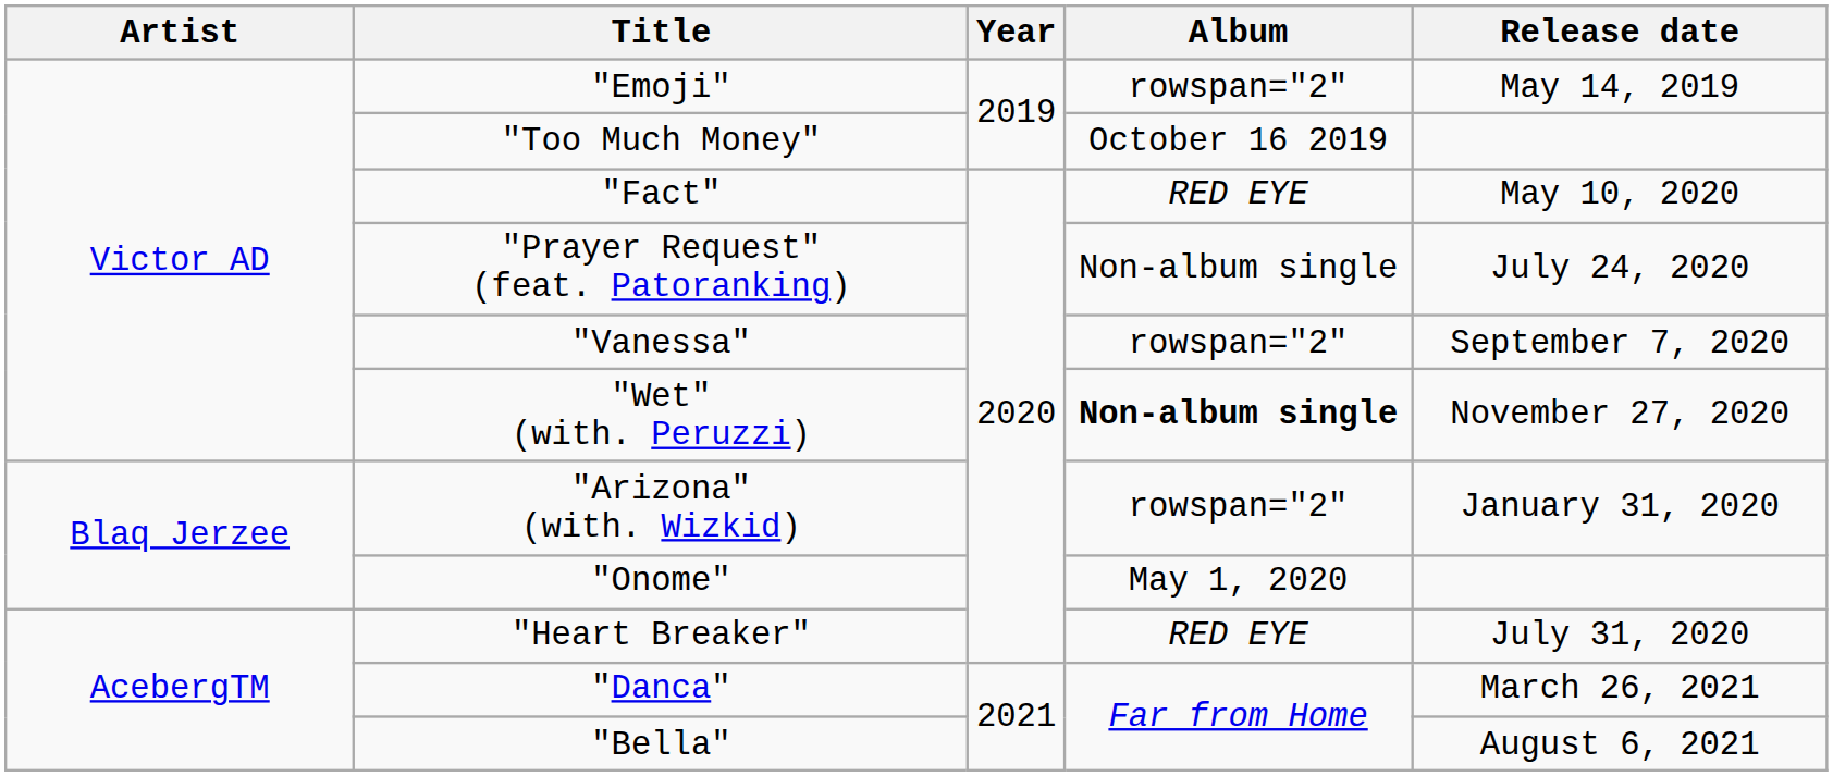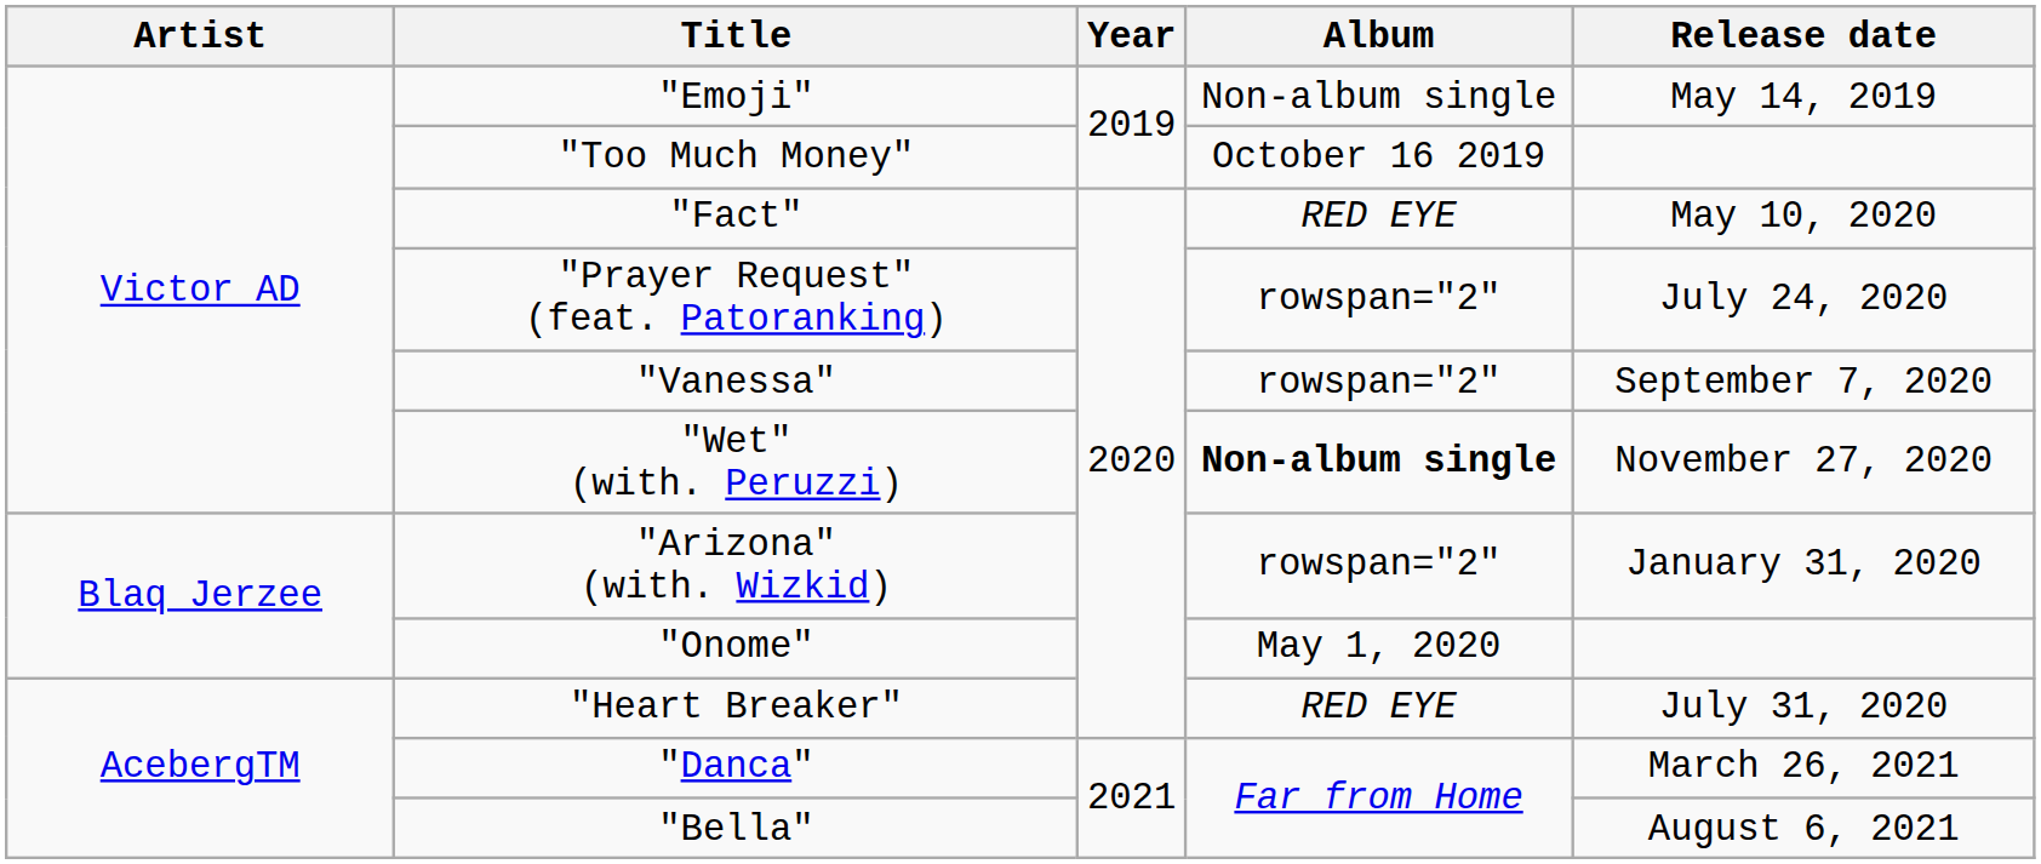"Emoji" | Album: rowspan="2" -> Non-album single
"Prayer Request" (feat. Patoranking) | Album: Non-album single -> rowspan="2"
